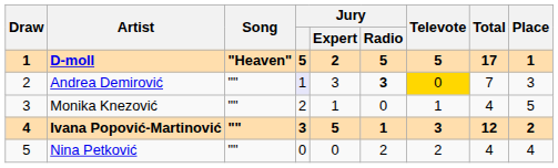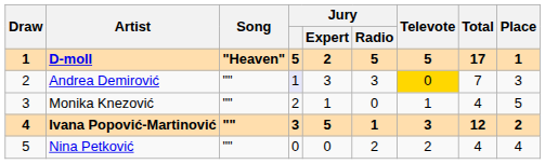Andrea Demirović | Jury / Radio: bold -> normal
